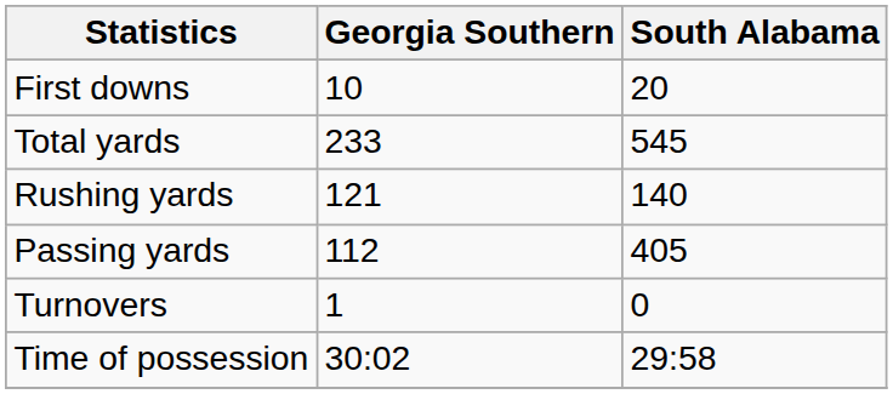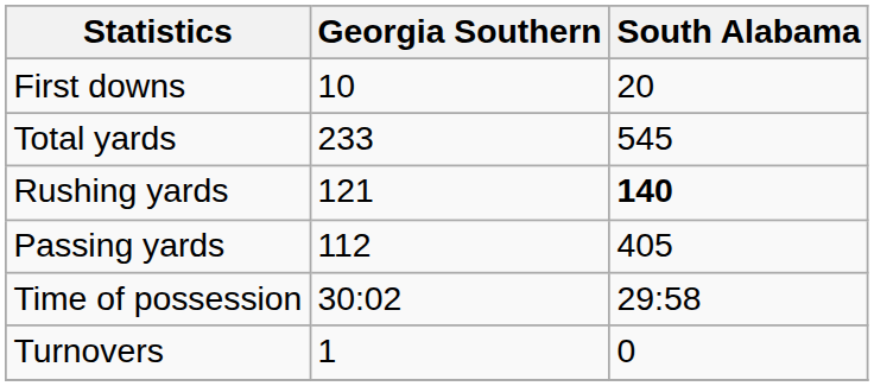Rushing yards | South Alabama: normal -> bold
rows swapped: Turnovers <-> Time of possession
